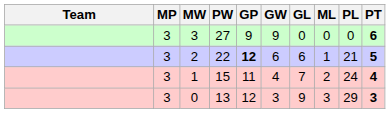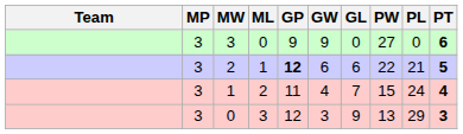columns swapped: ML <-> PW
